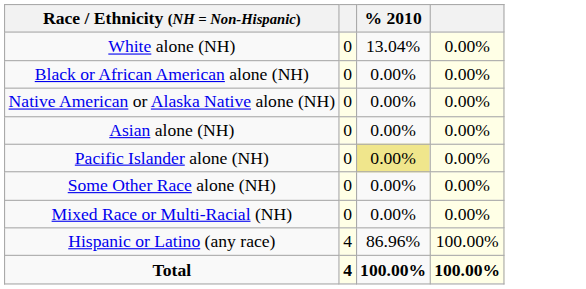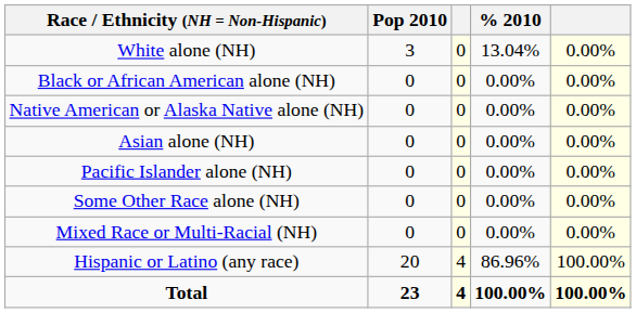+ column: Pop 2010 | 3 | 0 | 0 | 0 | 0 | 0 | 0 | 20 | 23
Pacific Islander alone (NH) | % 2010: khaki background -> no background
